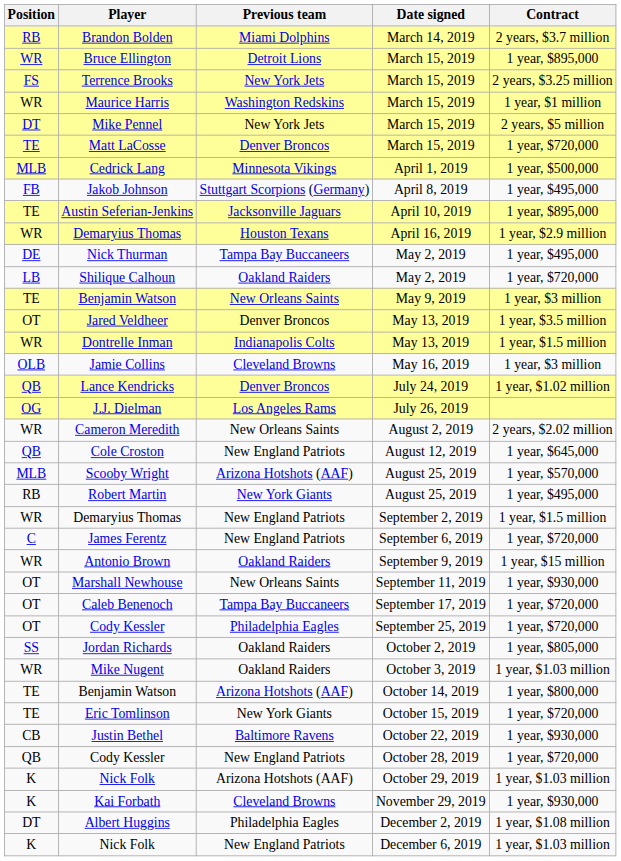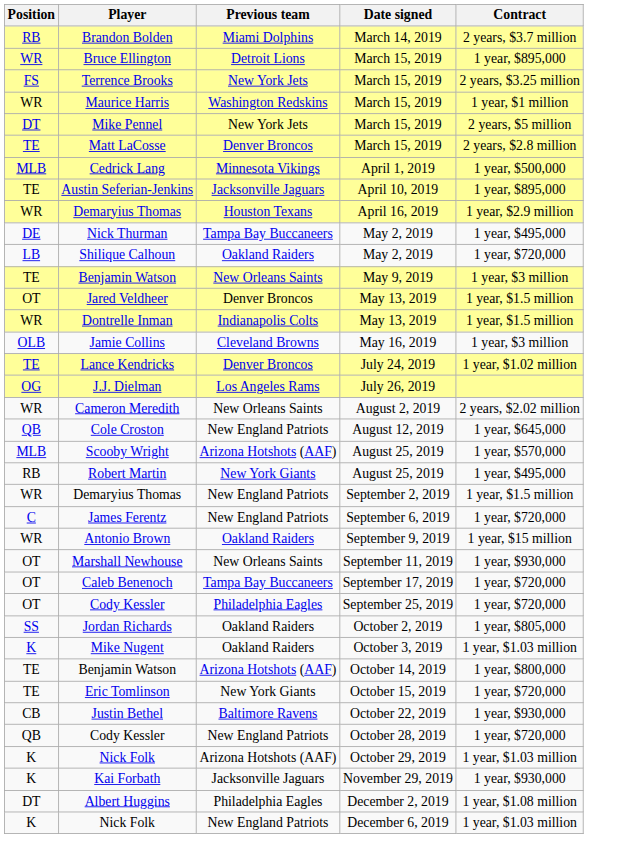Matt LaCosse | Contract: 1 year, $720,000 -> 2 years, $2.8 million
- row: FB | Jakob Johnson | Stuttgart Scorpions (Germany) | April 8, 2019 | 1 year, $495,000
Jared Veldheer | Contract: 1 year, $3.5 million -> 1 year, $1.5 million
Lance Kendricks | Position: QB -> TE
Mike Nugent | Position: WR -> K
Kai Forbath | Previous team: Cleveland Browns -> Jacksonville Jaguars
